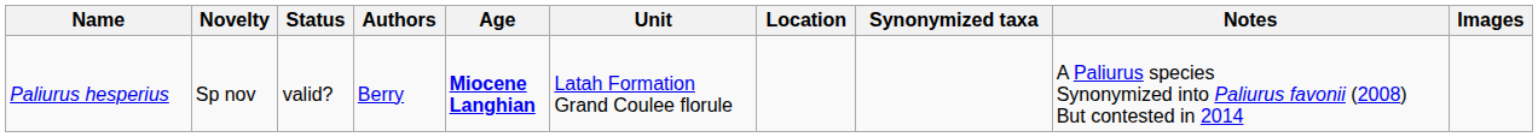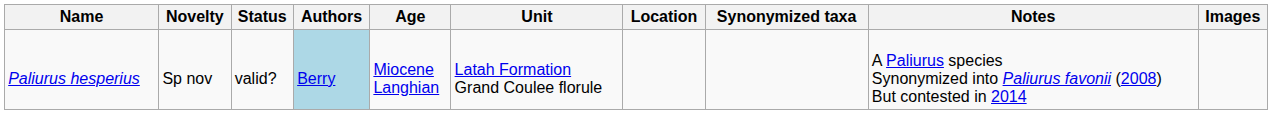Paliurus hesperius | Authors: no background -> lightblue background
Paliurus hesperius | Age: bold -> normal
